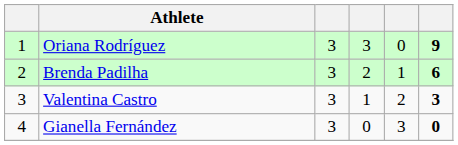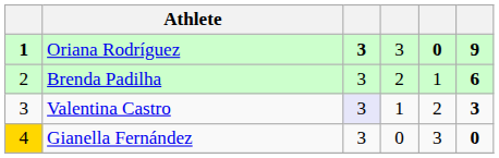Oriana Rodríguez | column 1: normal -> bold
Oriana Rodríguez | column 3: normal -> bold
Oriana Rodríguez | column 5: normal -> bold
Valentina Castro | column 3: no background -> lavender background
Gianella Fernández | column 1: no background -> gold background
